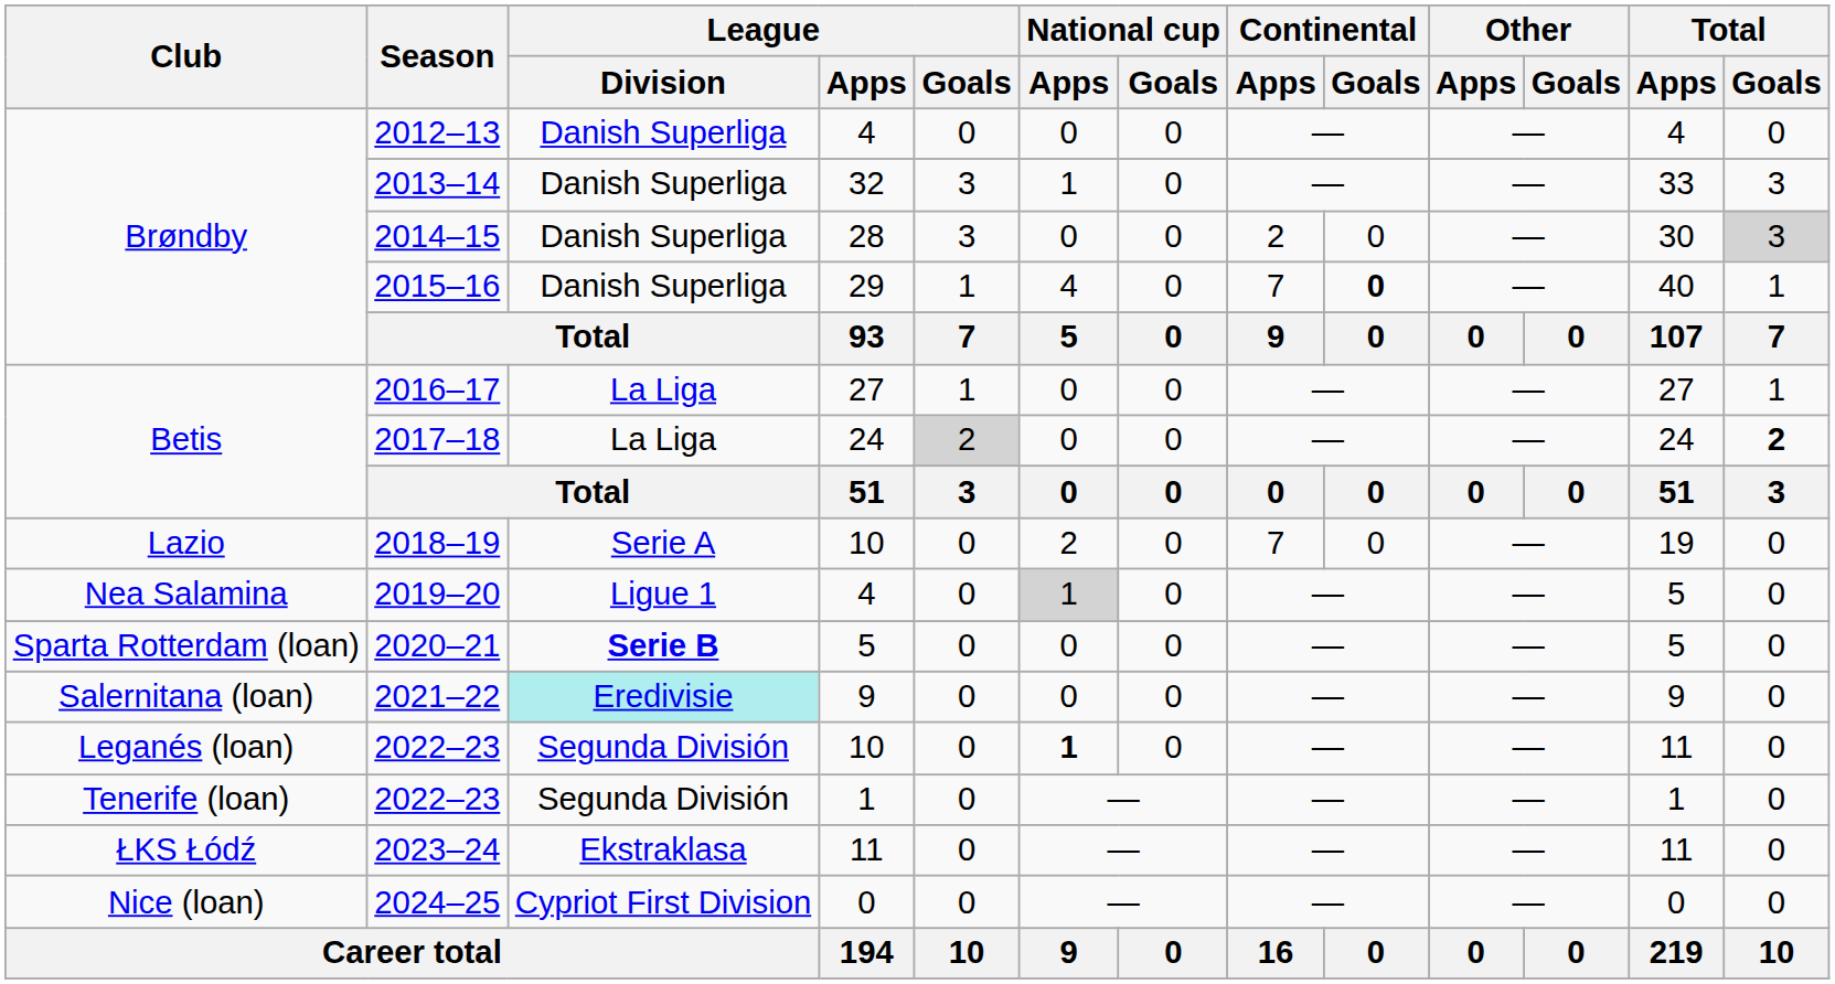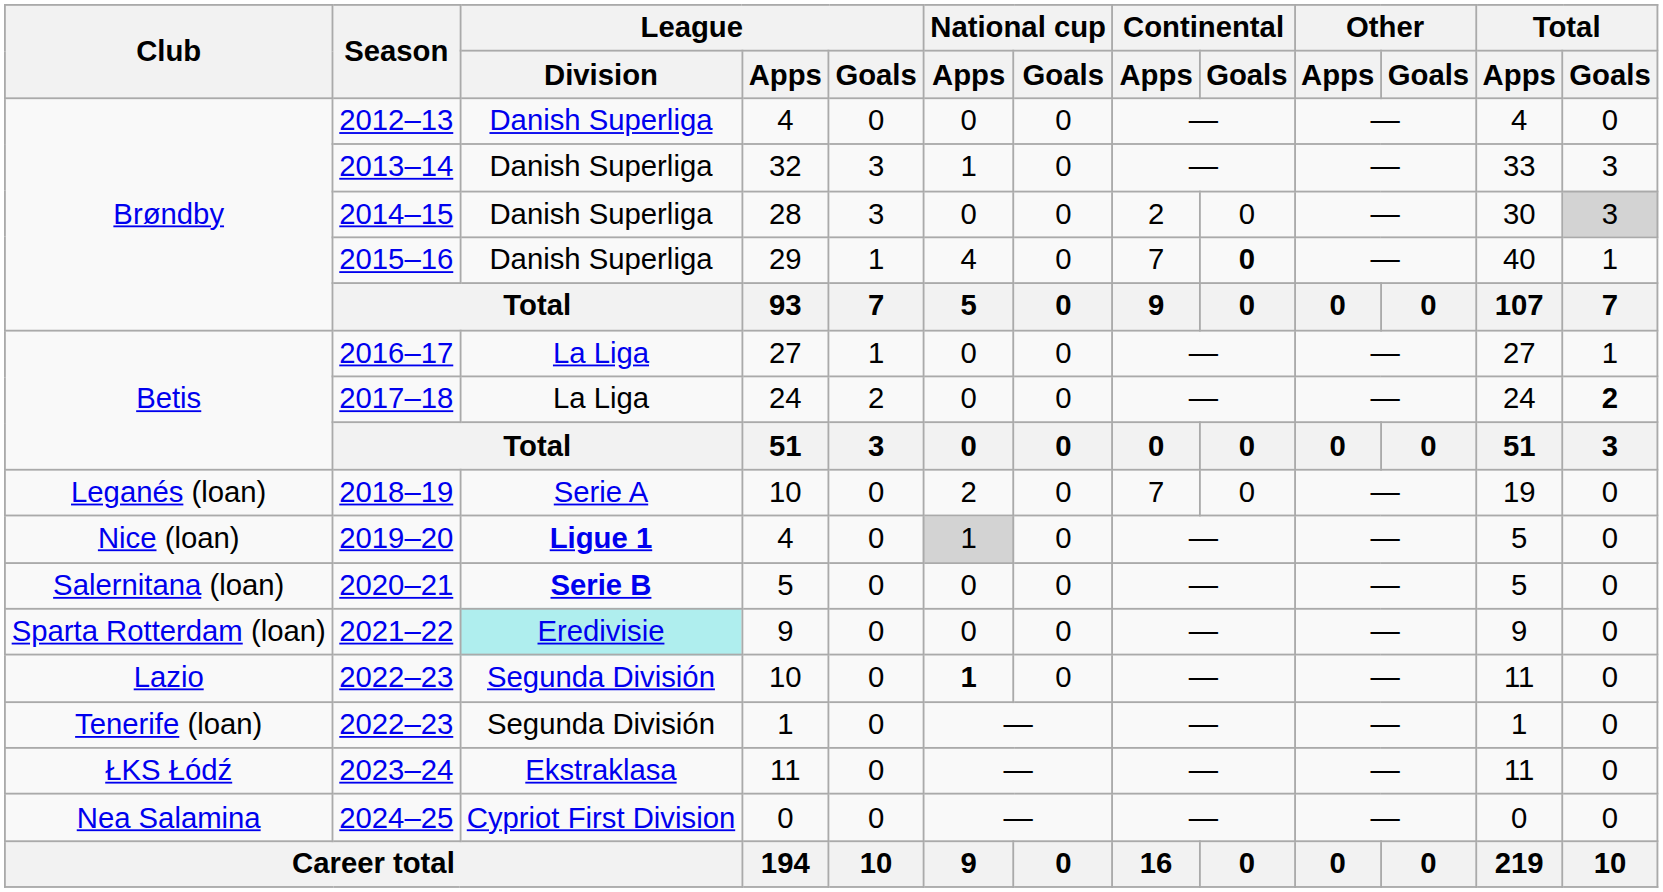2017–18 | League / Goals: lightgrey background -> no background
2018–19 | Club: Lazio -> Leganés (loan)
2019–20 | Club: Nea Salamina -> Nice (loan)
2019–20 | League / Division: normal -> bold
2020–21 | Club: Sparta Rotterdam (loan) -> Salernitana (loan)
2021–22 | Club: Salernitana (loan) -> Sparta Rotterdam (loan)
2022–23 / 10 | Club: Leganés (loan) -> Lazio
2024–25 | Club: Nice (loan) -> Nea Salamina
